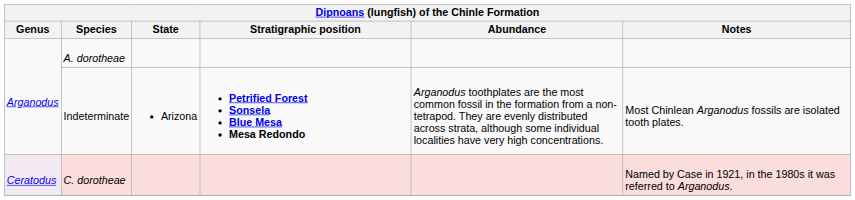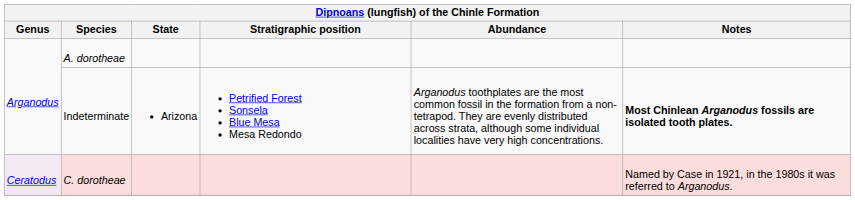Indeterminate | Stratigraphic position: bold -> normal
Indeterminate | Notes: normal -> bold
